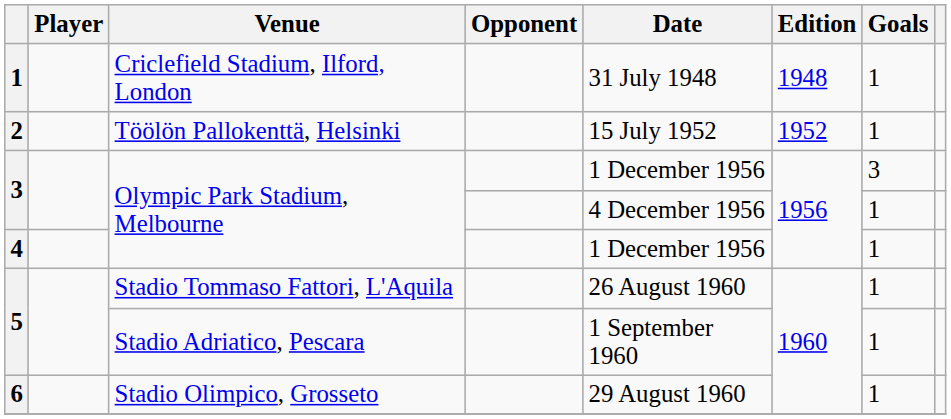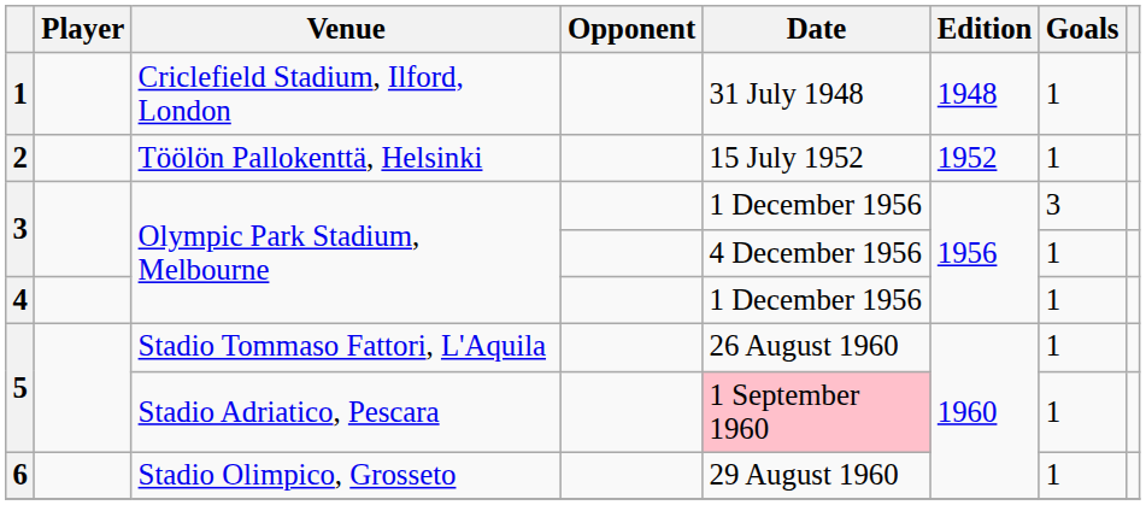5 / Stadio Adriatico, Pescara | Date: no background -> pink background
